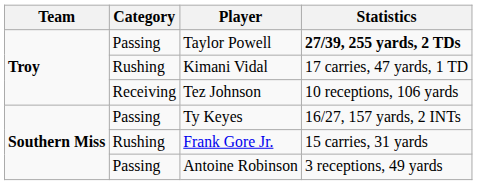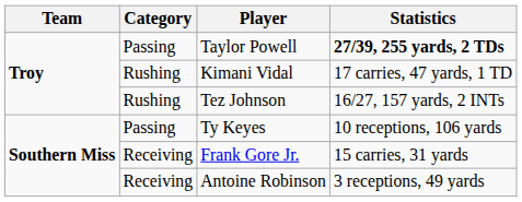Tez Johnson | Category: Receiving -> Rushing
Tez Johnson | Statistics: 10 receptions, 106 yards -> 16/27, 157 yards, 2 INTs
Ty Keyes | Statistics: 16/27, 157 yards, 2 INTs -> 10 receptions, 106 yards
Frank Gore Jr. | Category: Rushing -> Receiving
Antoine Robinson | Category: Passing -> Receiving
